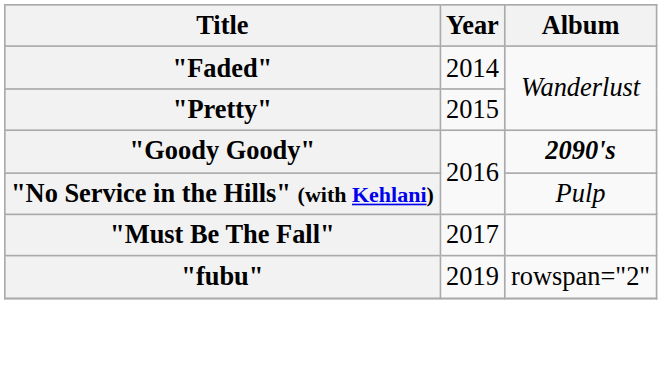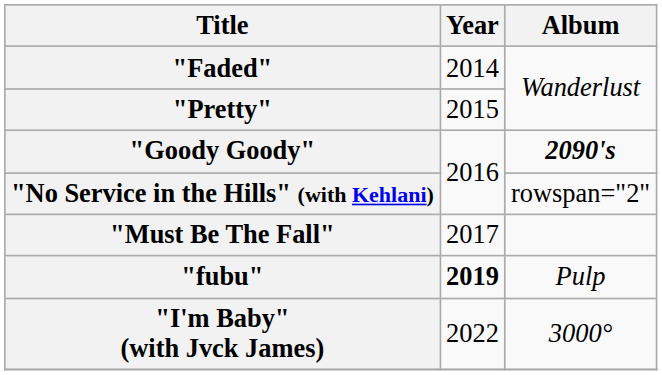"No Service in the Hills" (with Kehlani) | Album: Pulp -> rowspan="2"
"fubu" | Year: normal -> bold
"fubu" | Album: rowspan="2" -> Pulp
+ row: "I'm Baby" (with Jvck James) | 2022 | 3000°
